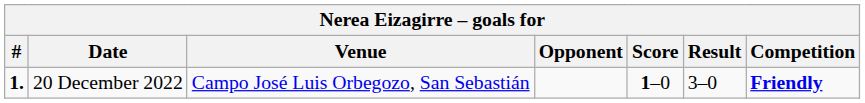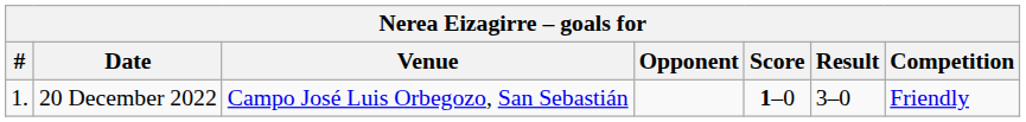20 December 2022 | #: bold -> normal
20 December 2022 | Competition: bold -> normal
